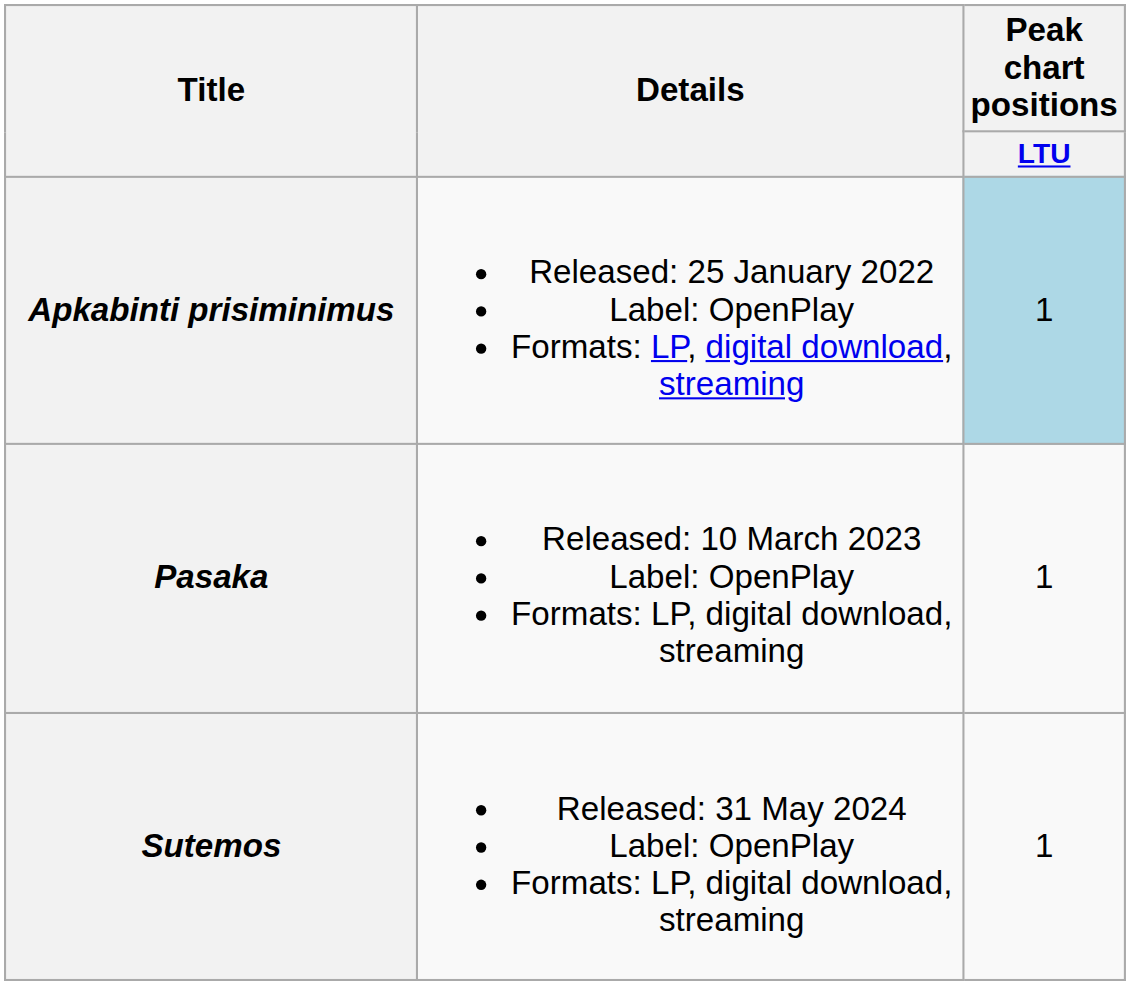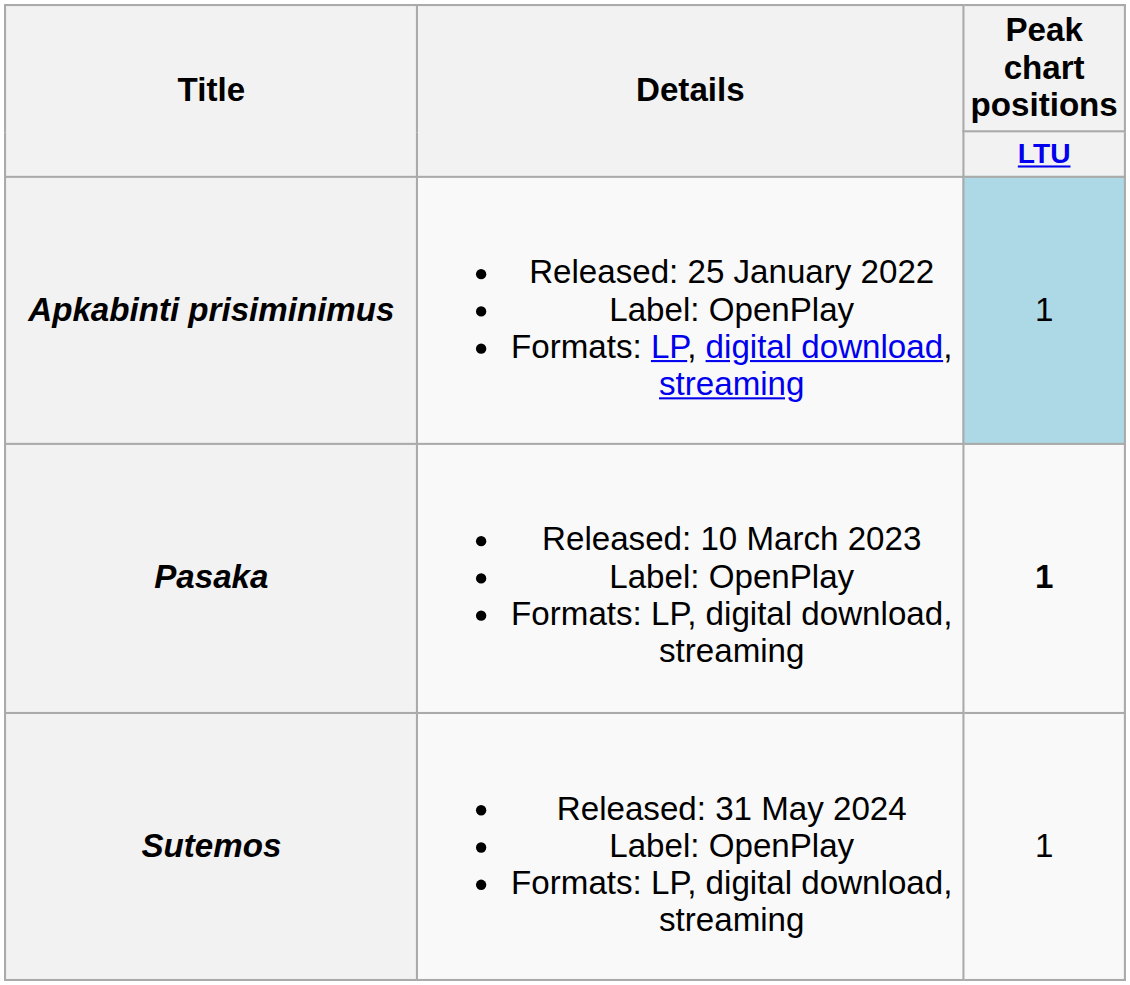Pasaka | Peak chart positions / LTU: normal -> bold
